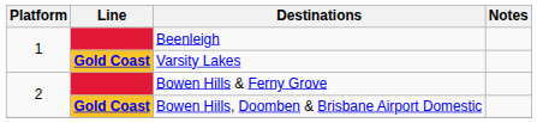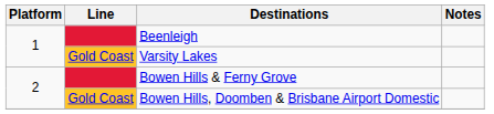Varsity Lakes | Line: bold -> normal
Bowen Hills, Doomben & Brisbane Airport Domestic | Line: bold -> normal
